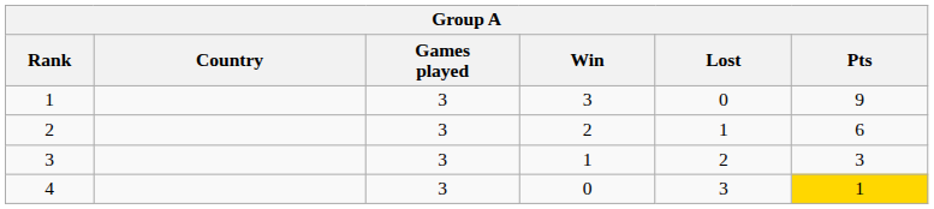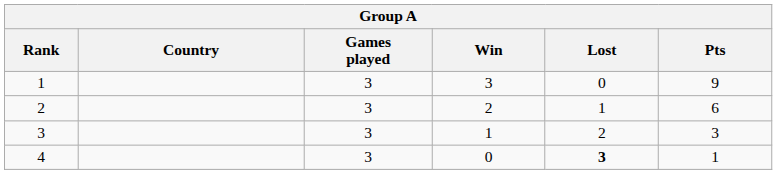4 | Lost: normal -> bold
4 | Pts: gold background -> no background
